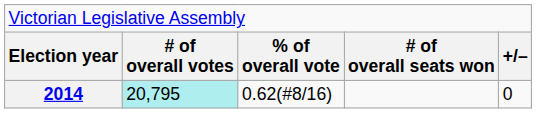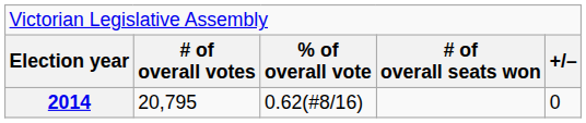2014 | column 2: paleturquoise background -> no background
